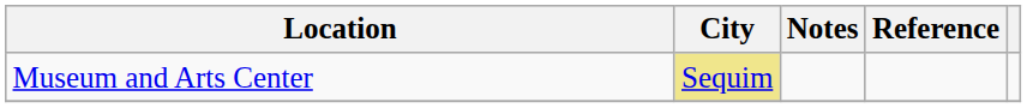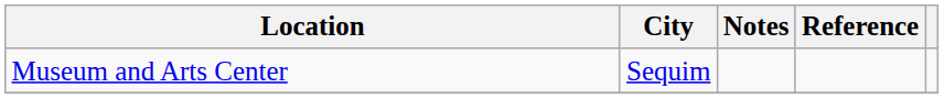Museum and Arts Center | City: khaki background -> no background
